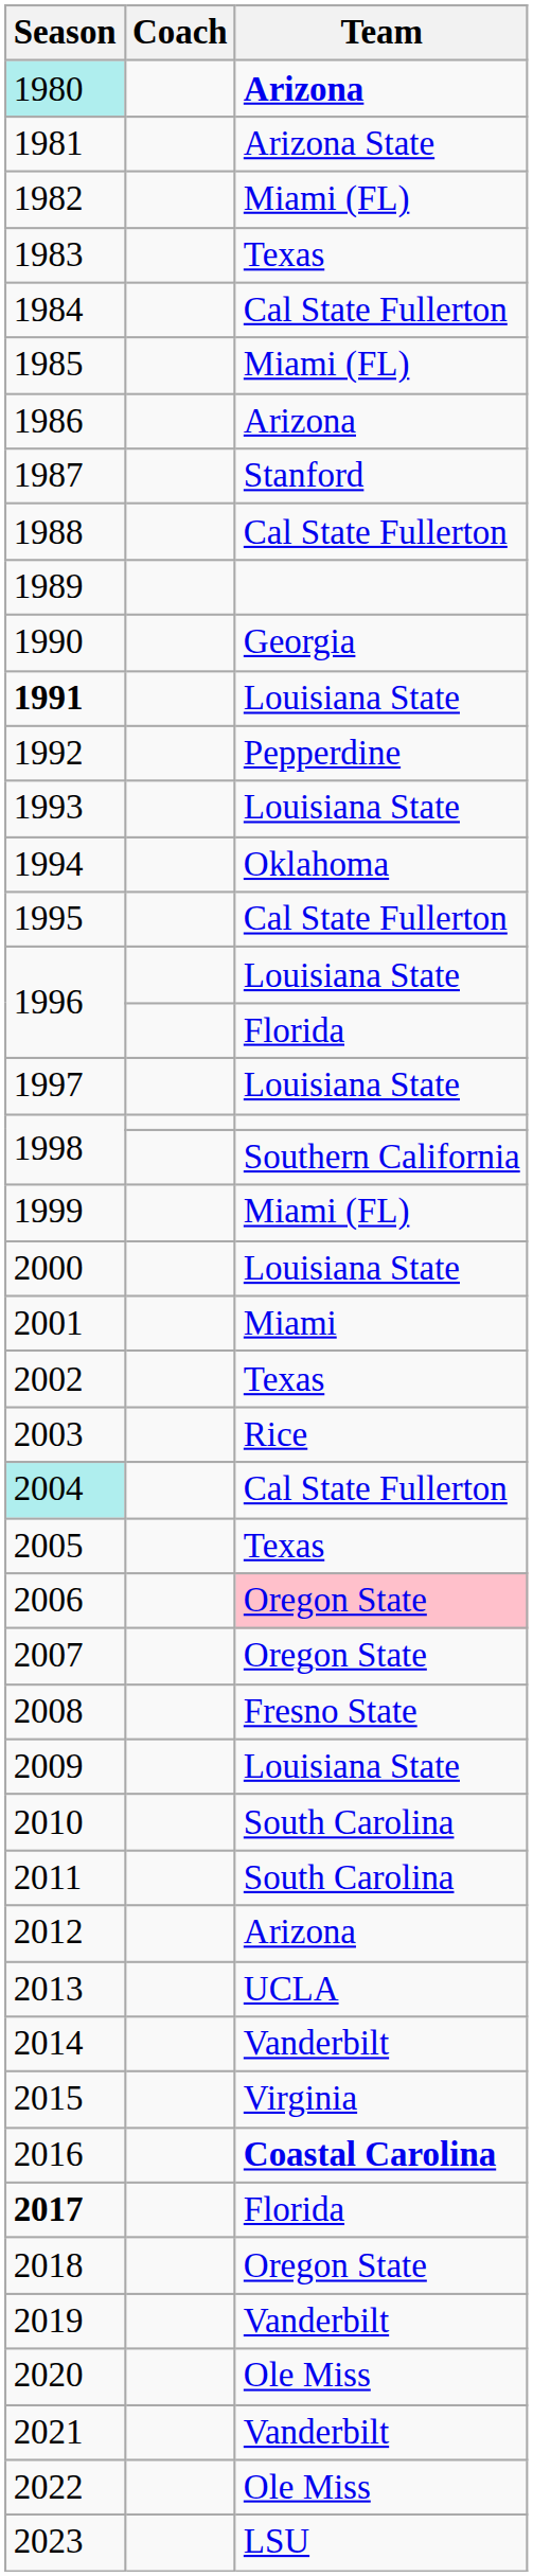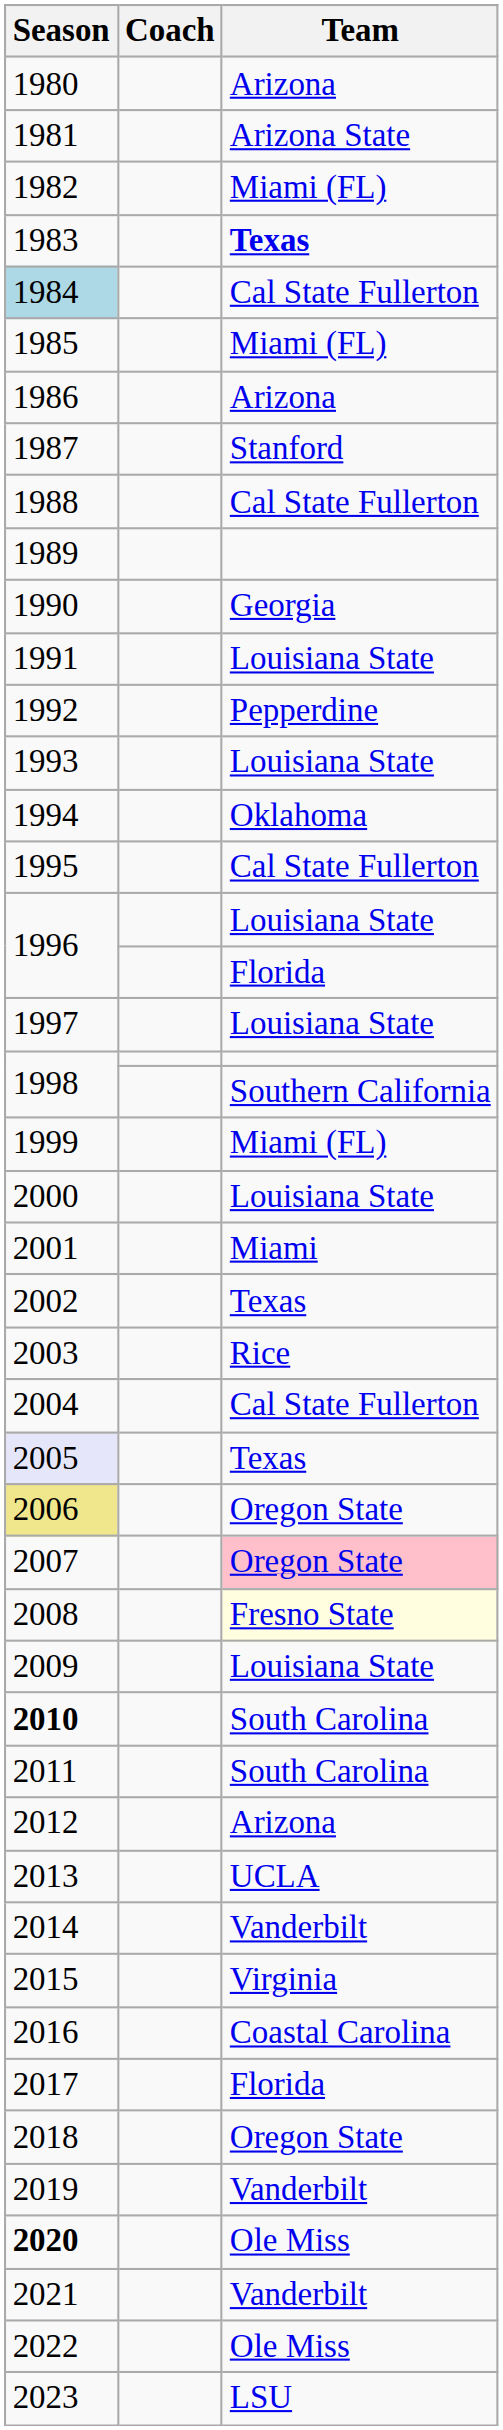1980 | Season: paleturquoise background -> no background
1980 | Team: bold -> normal
1983 | Team: normal -> bold
1984 | Season: no background -> lightblue background
1991 | Season: bold -> normal
2004 | Season: paleturquoise background -> no background
2005 | Season: no background -> lavender background
2006 | Season: no background -> khaki background
2006 | Team: pink background -> no background
2007 | Team: no background -> pink background
2008 | Team: no background -> lightyellow background
2010 | Season: normal -> bold
2016 | Team: bold -> normal
2017 | Season: bold -> normal
2020 | Season: normal -> bold
